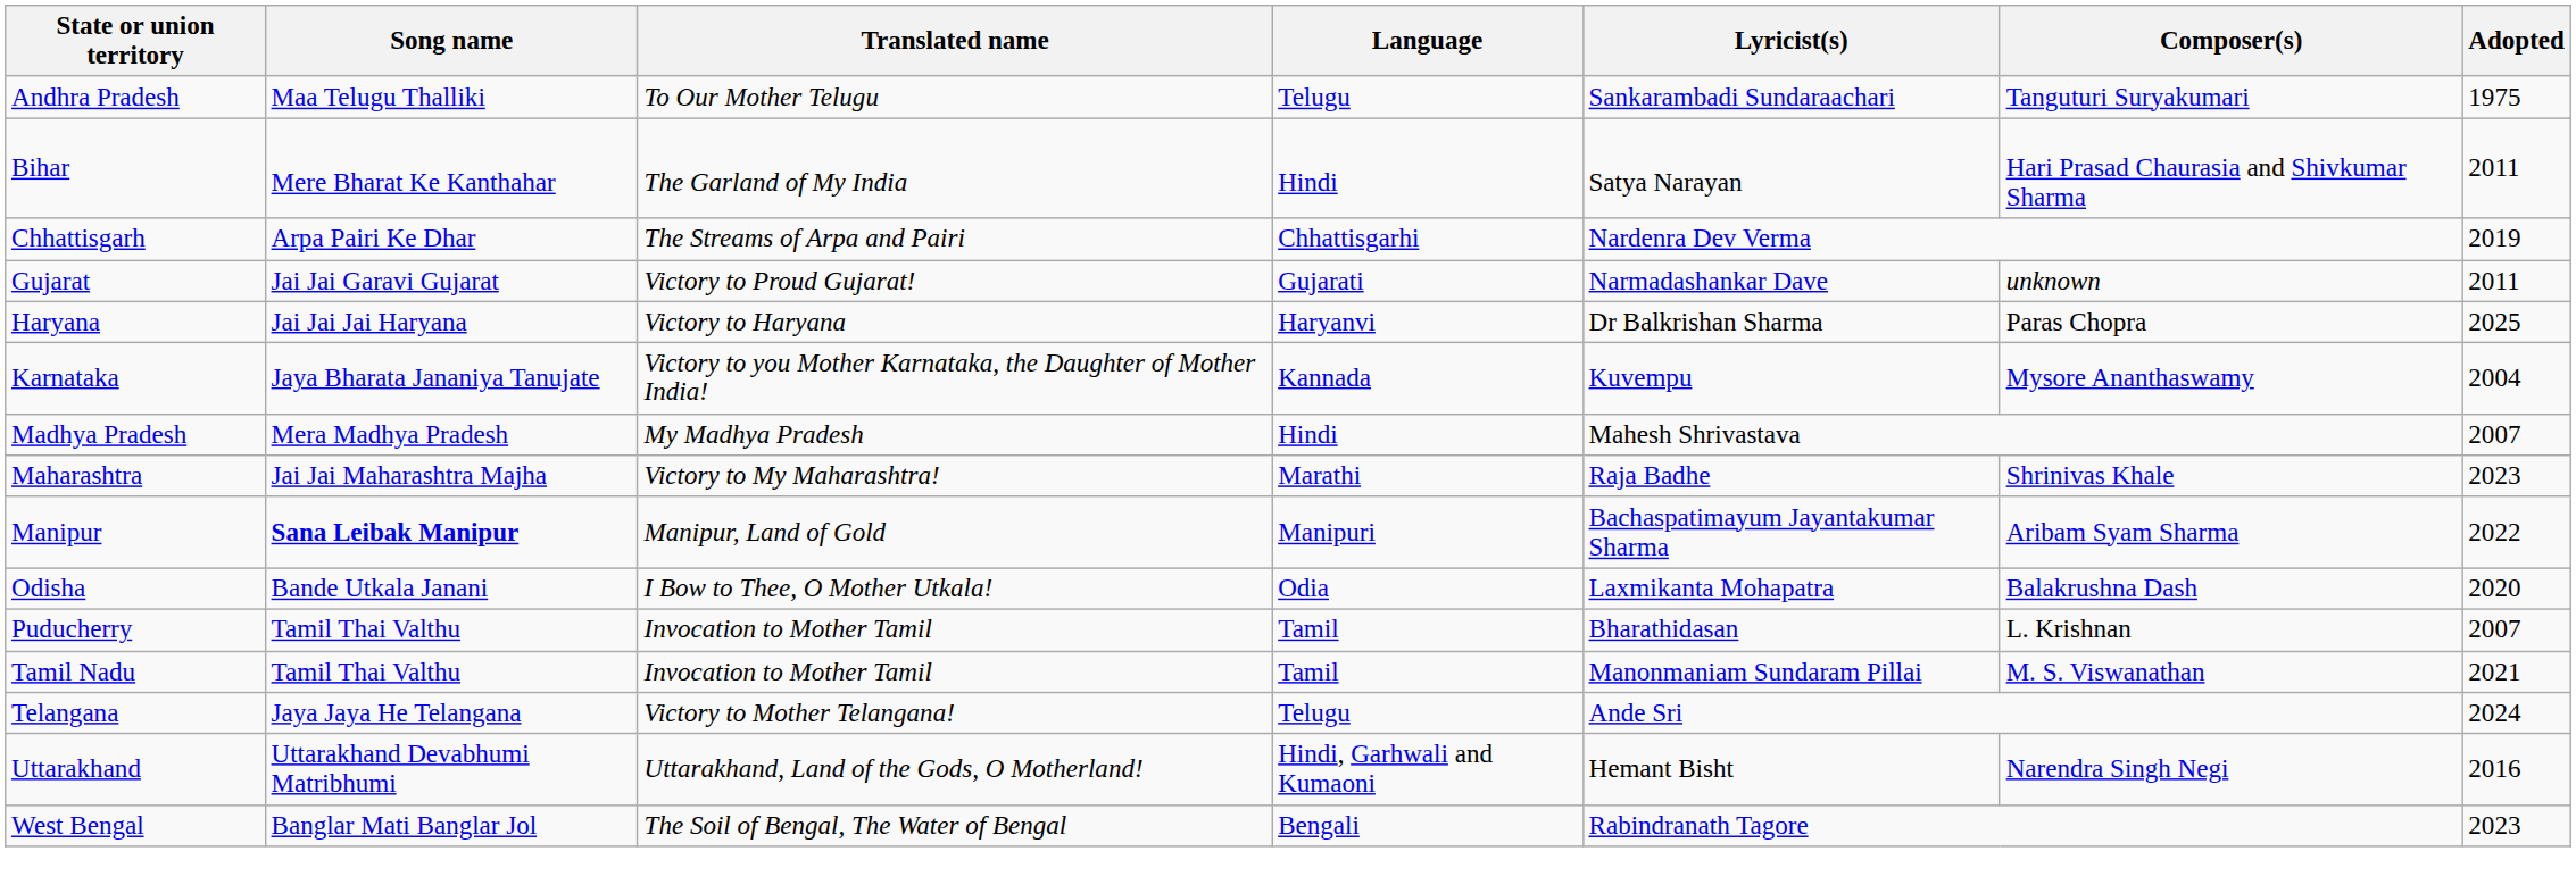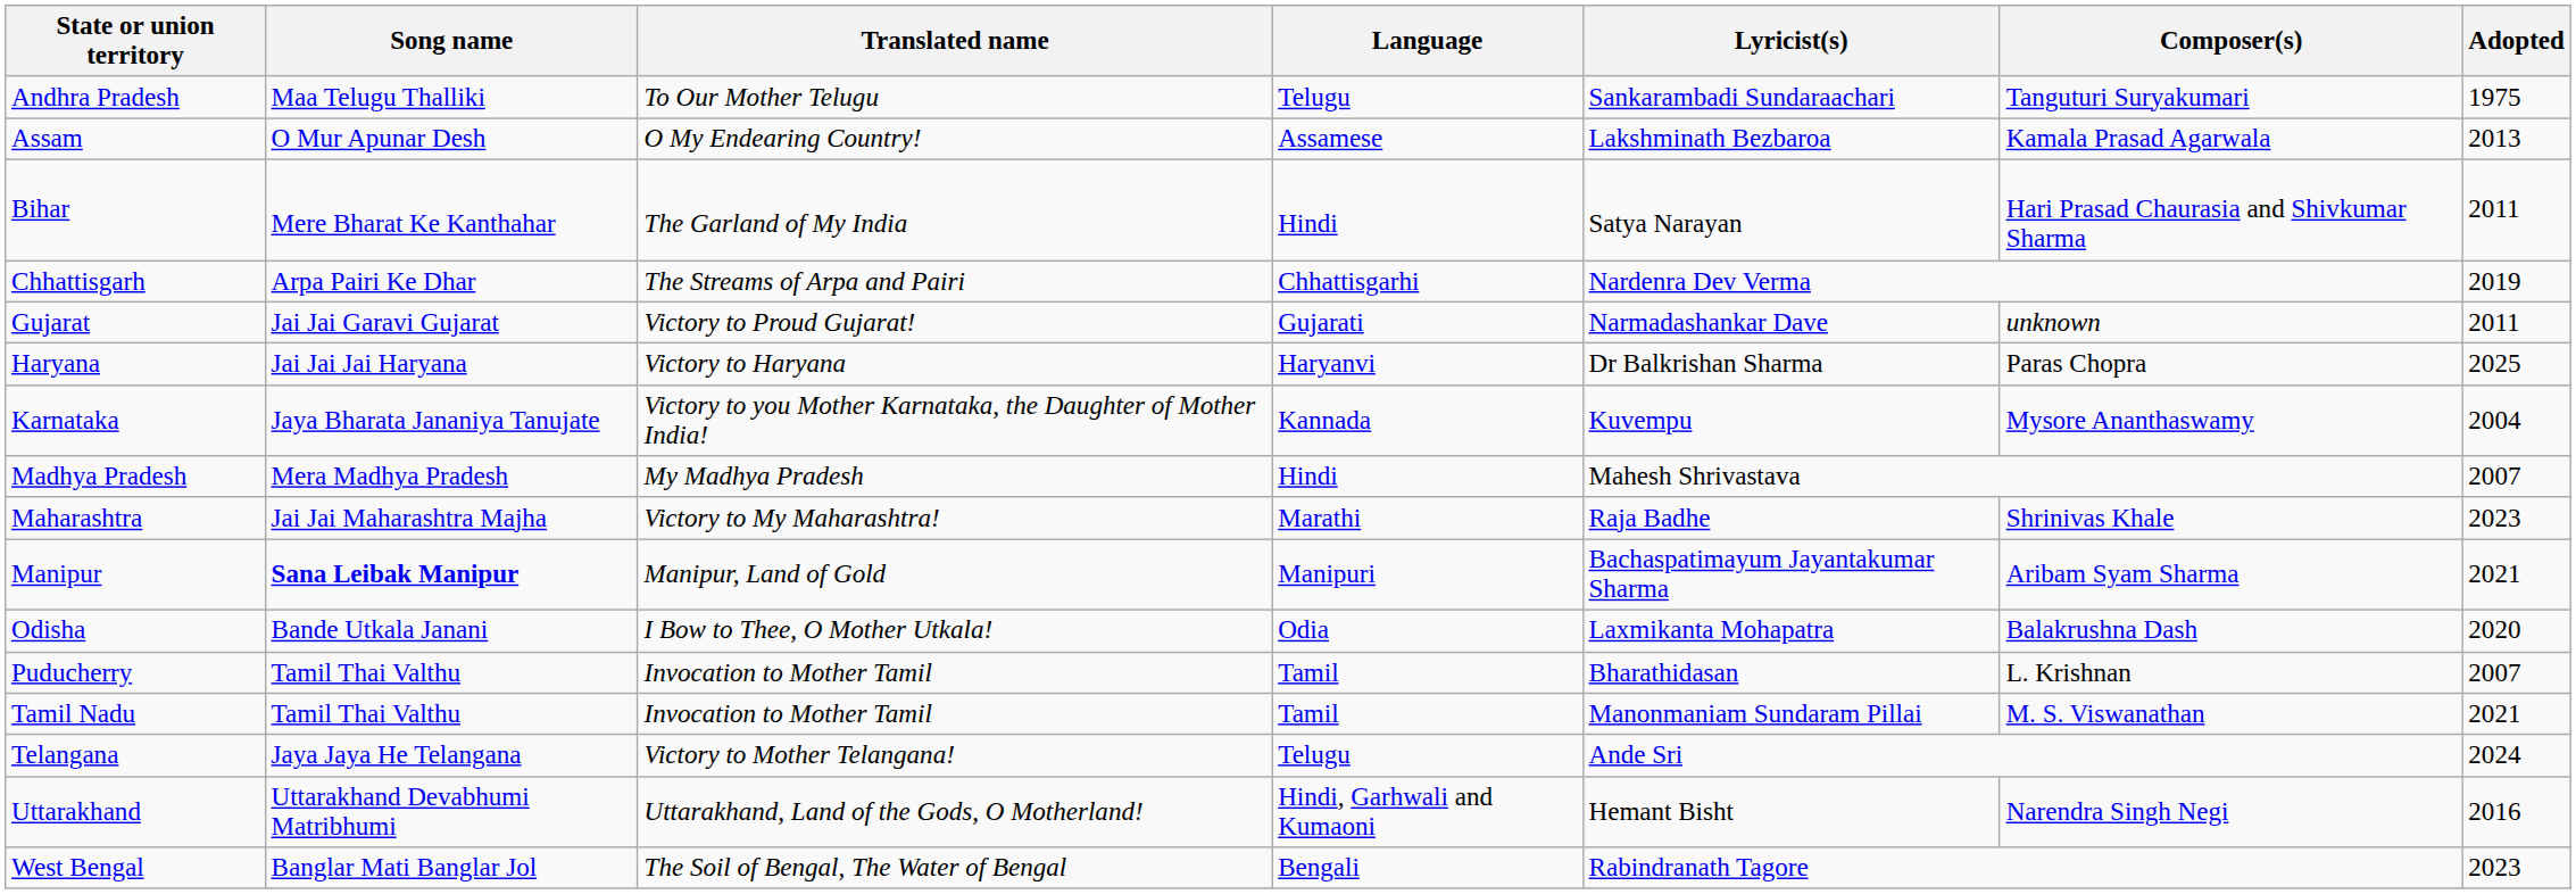+ row: Assam | O Mur Apunar Desh | O My Endearing Country! | Assamese | Lakshminath Bezbaroa | Kamala Prasad Agarwala | 2013
Manipur | Adopted: 2022 -> 2021
